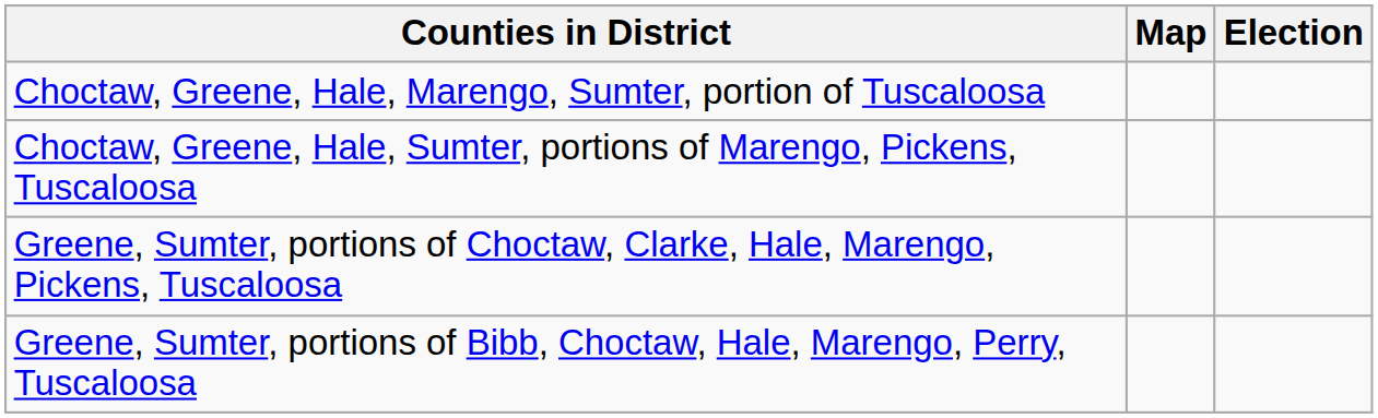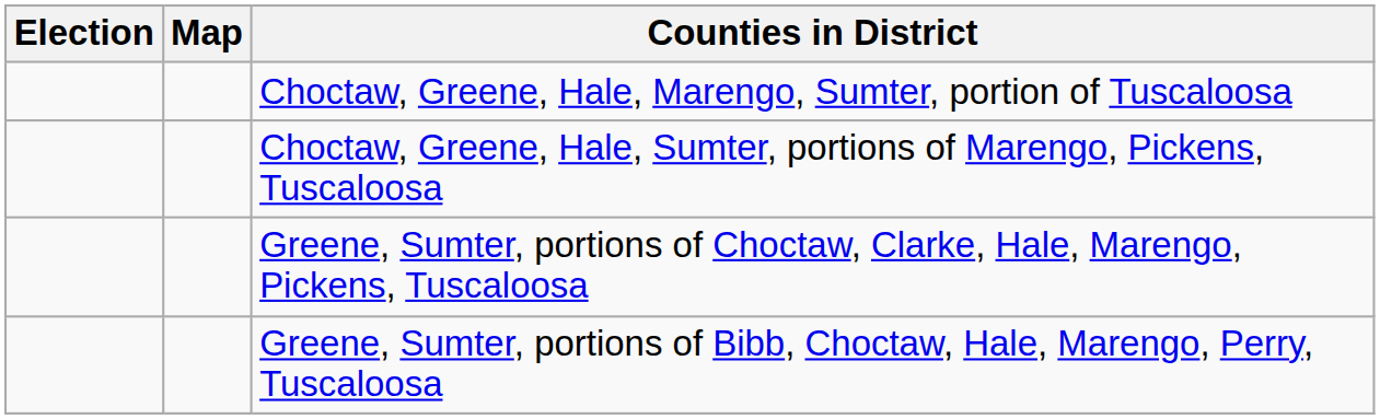columns swapped: Election <-> Counties in District
